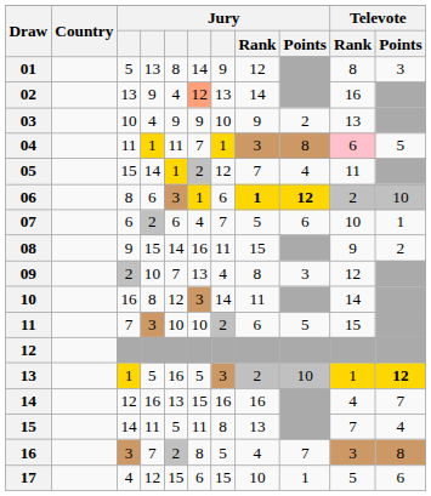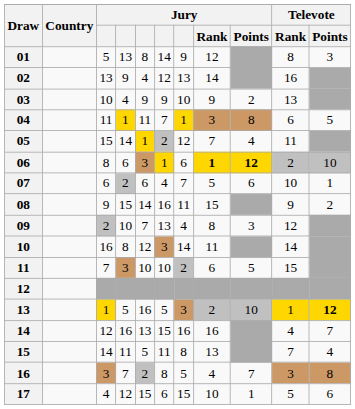02 | column 6: lightsalmon background -> no background
04 | Televote / Rank: pink background -> no background
